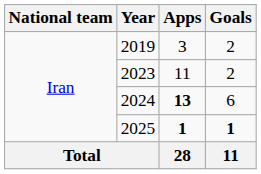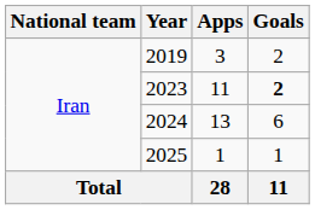2023 | Goals: normal -> bold
2024 | Apps: bold -> normal
2025 | Apps: bold -> normal
2025 | Goals: bold -> normal
